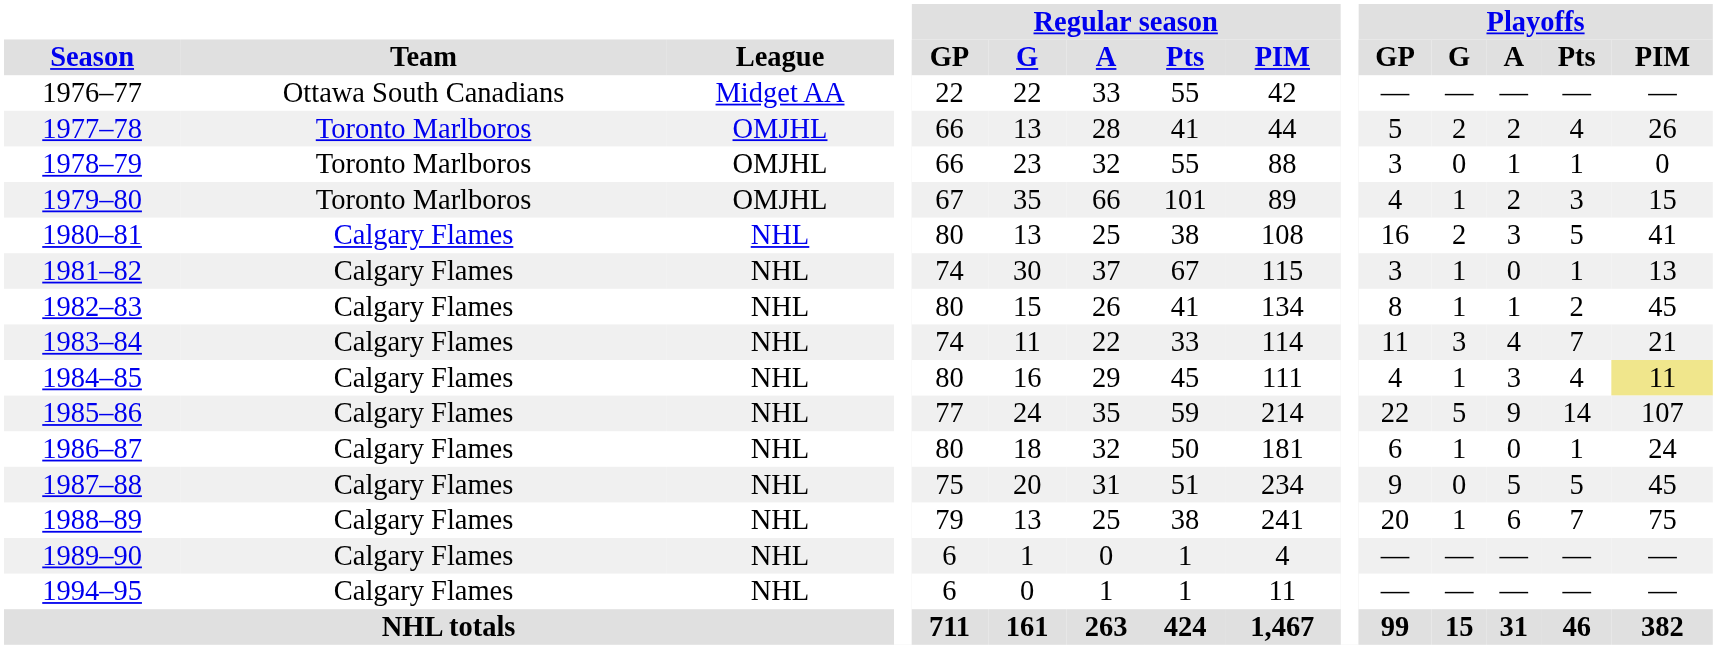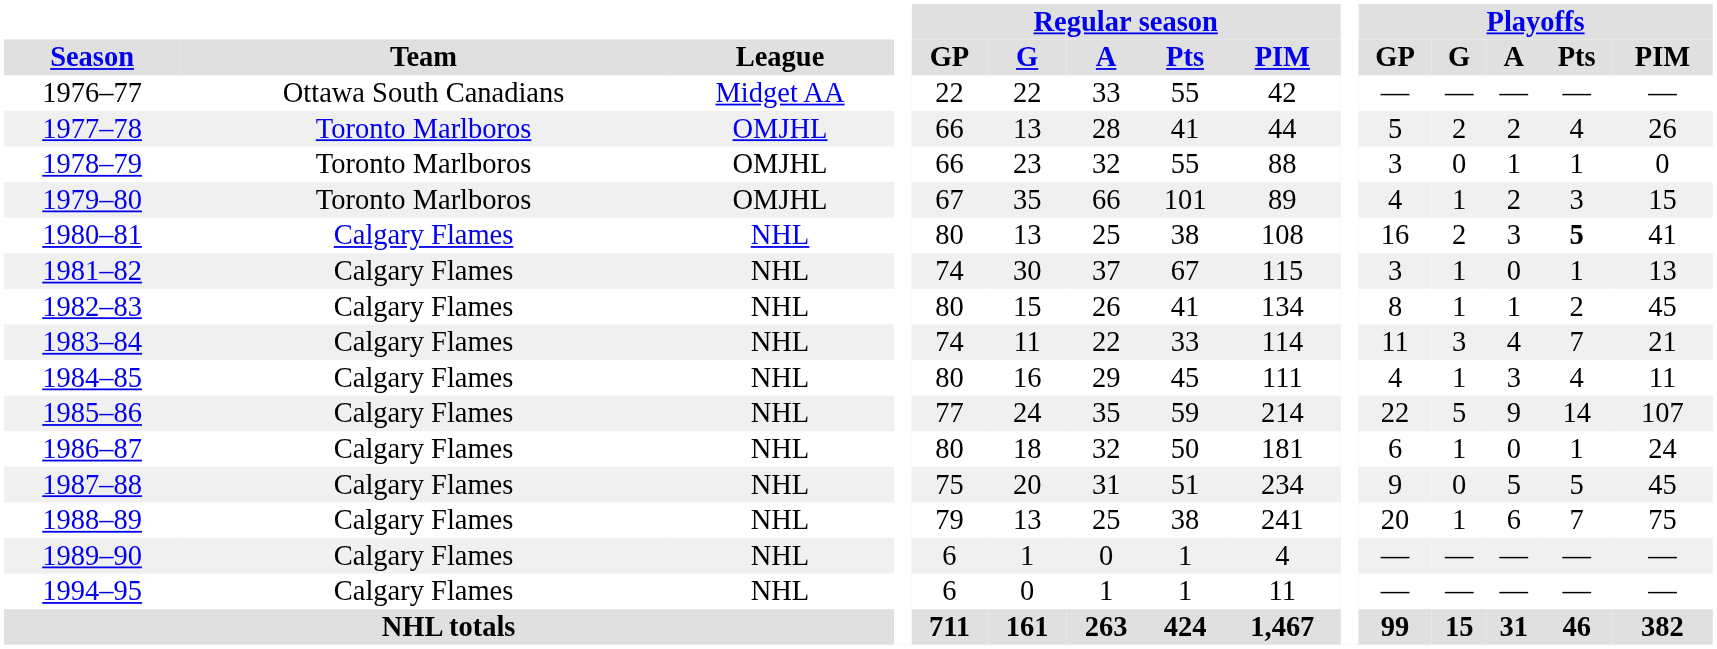1980–81 | Playoffs / Pts: normal -> bold
1984–85 | Playoffs / PIM: khaki background -> no background
